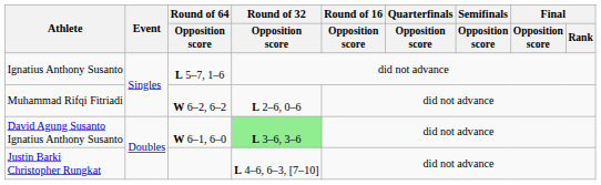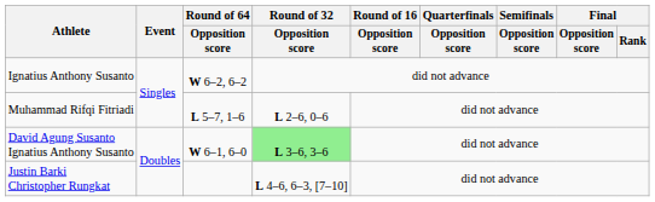Ignatius Anthony Susanto | Round of 64 / Opposition score: L 5–7, 1–6 -> W 6–2, 6–2
Muhammad Rifqi Fitriadi | Round of 64 / Opposition score: W 6–2, 6–2 -> L 5–7, 1–6
